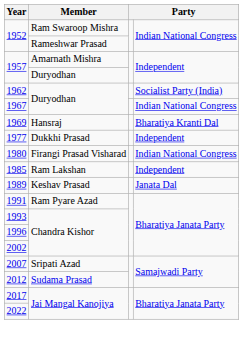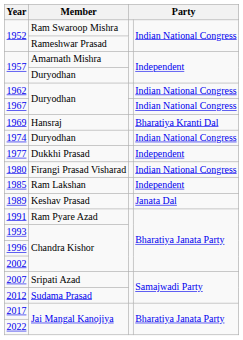1962 | column 4: Socialist Party (India) -> Indian National Congress
+ row: 1974 | Duryodhan | Indian National Congress
